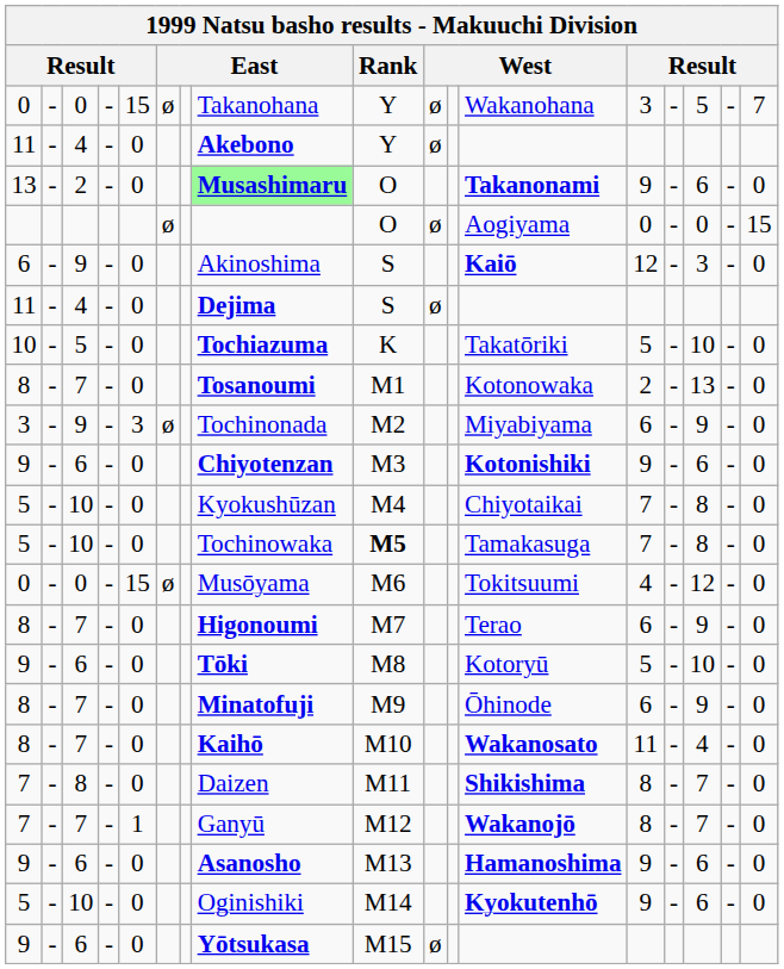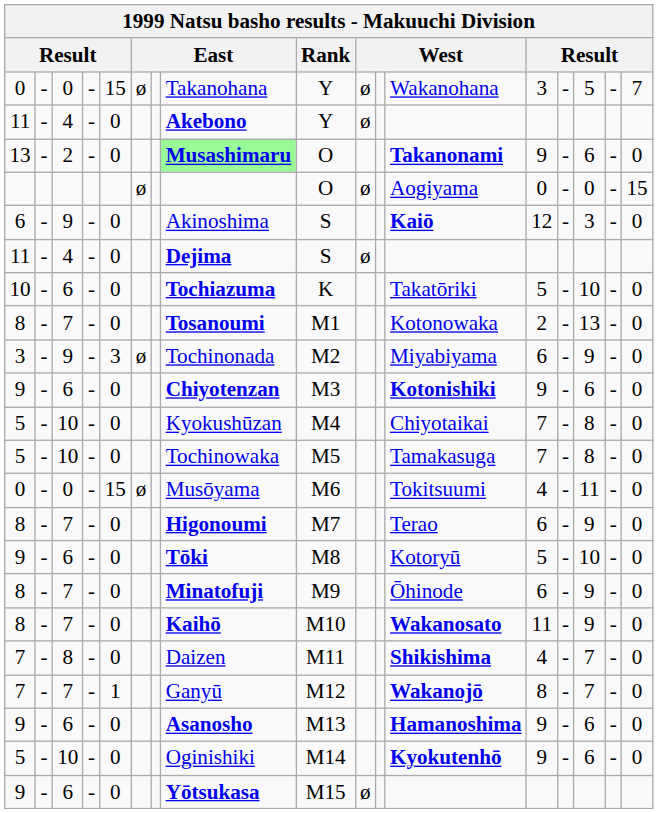row 9 | column 3: 5 -> 6
row 14 | Rank: bold -> normal
row 15 | column 15: 12 -> 11
row 19 | column 15: 4 -> 9
row 20 | column 13: 8 -> 4
